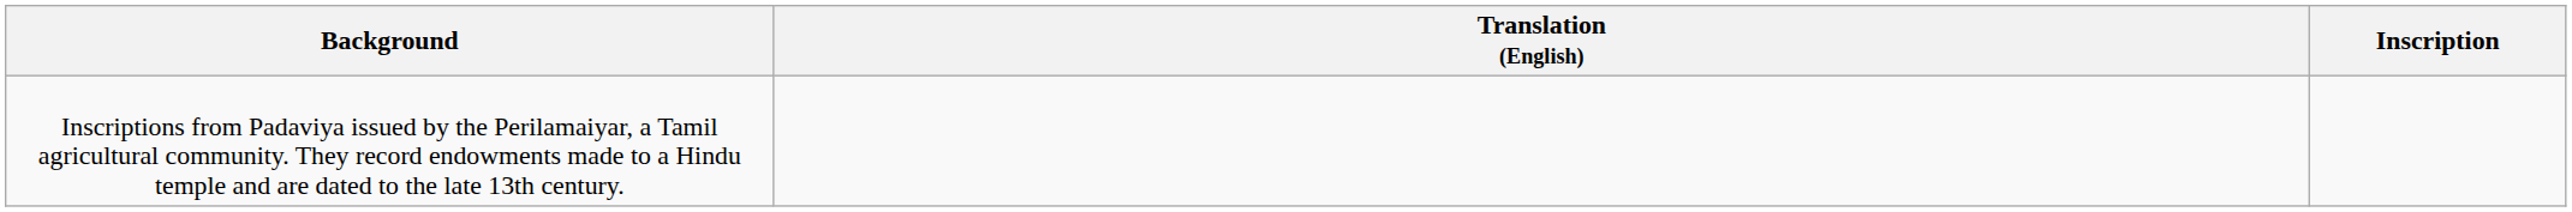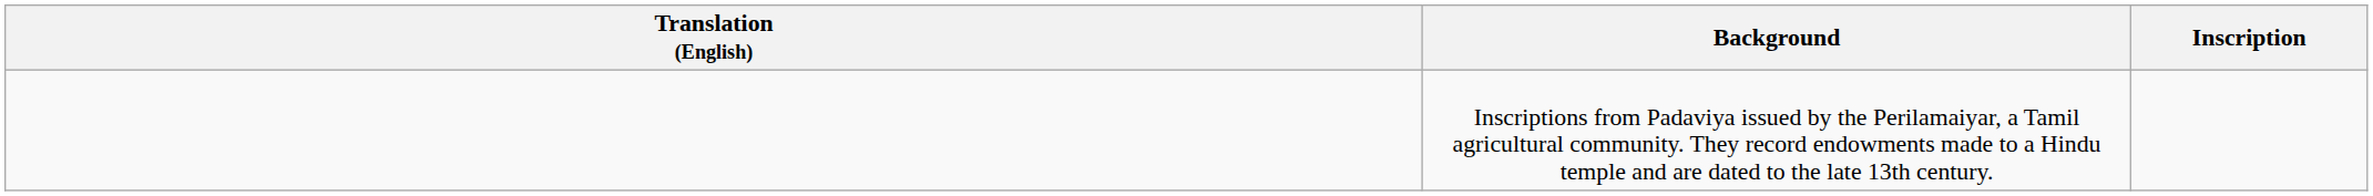columns swapped: Background <-> Translation (English)
